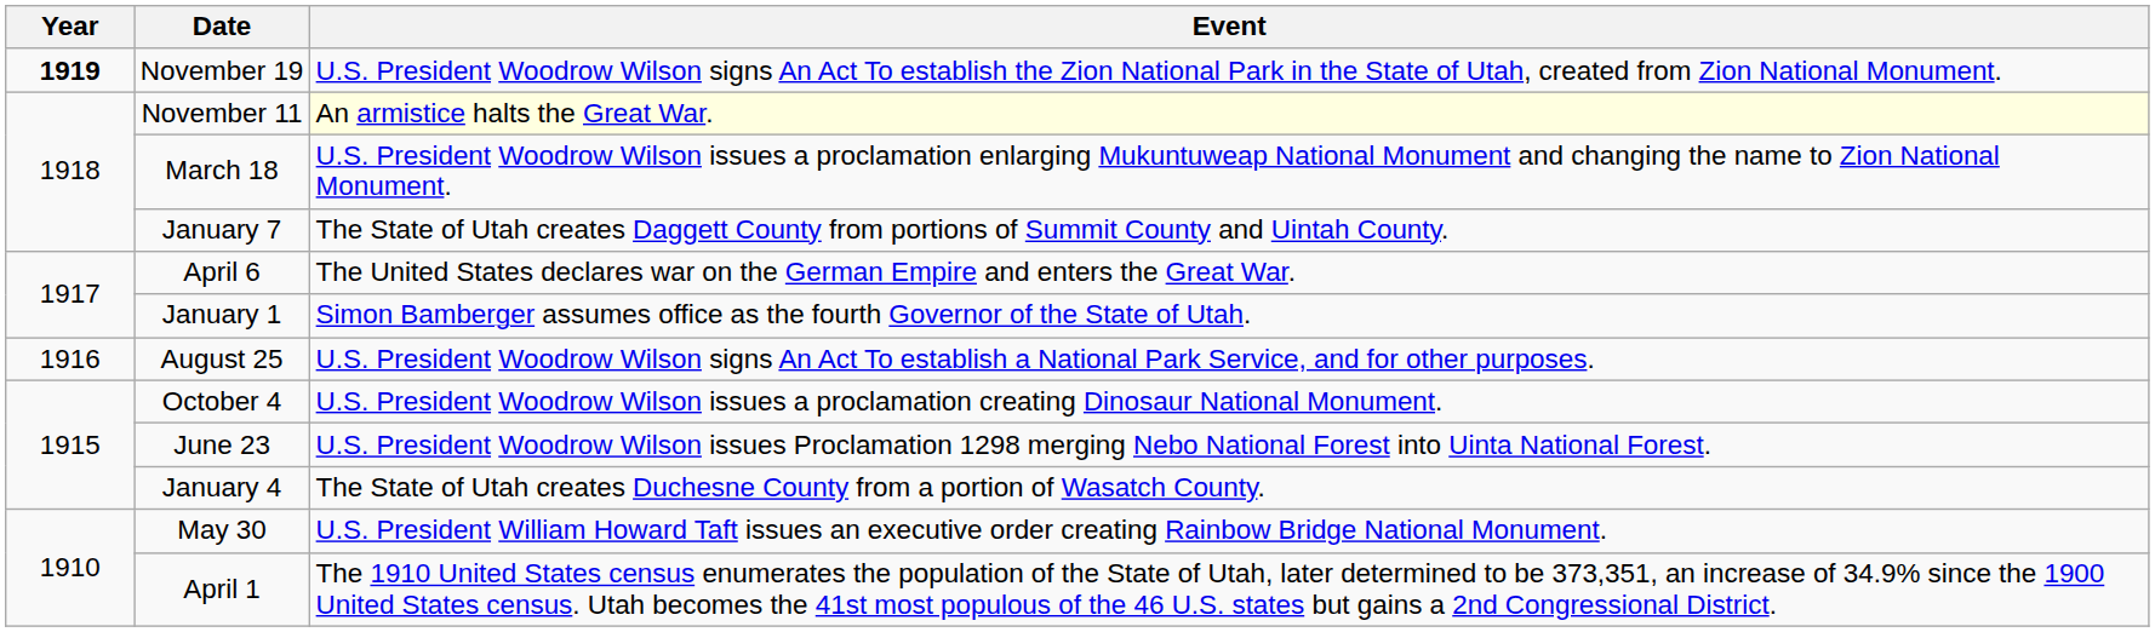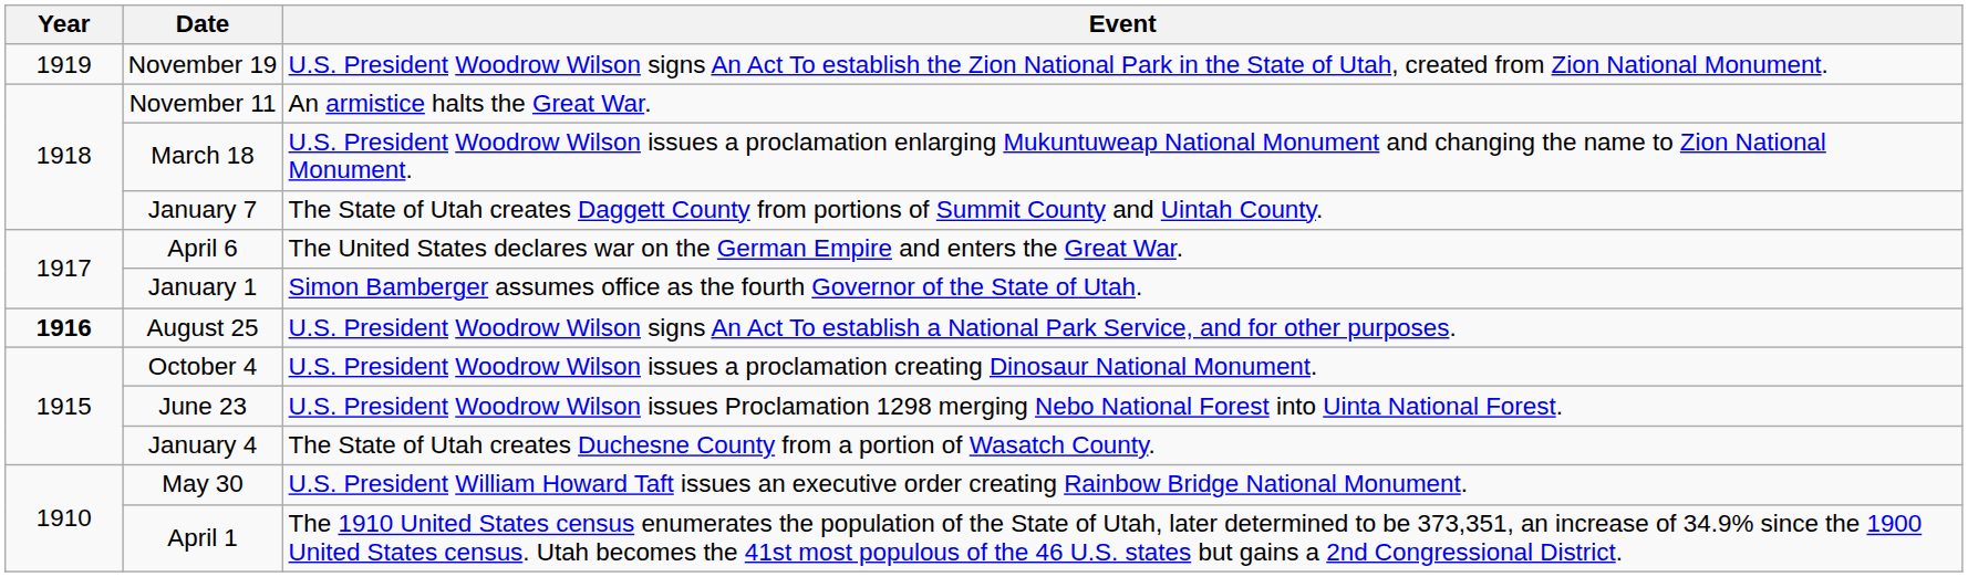November 19 | Year: bold -> normal
November 11 | Event: lightyellow background -> no background
August 25 | Year: normal -> bold
